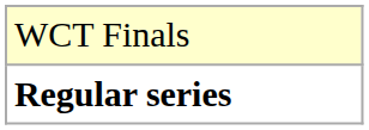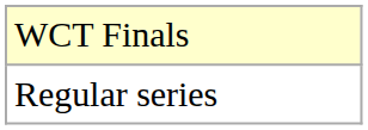row 2 | column 1: bold -> normal
